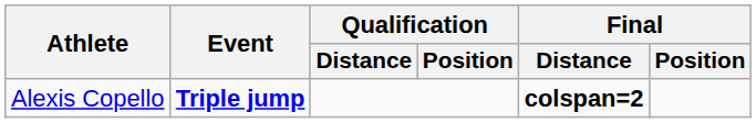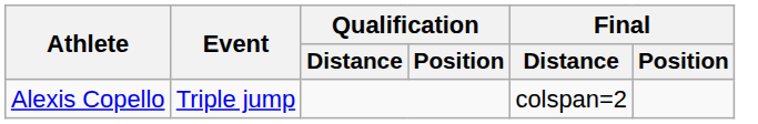Alexis Copello | Event: bold -> normal
Alexis Copello | Final / Distance: bold -> normal
